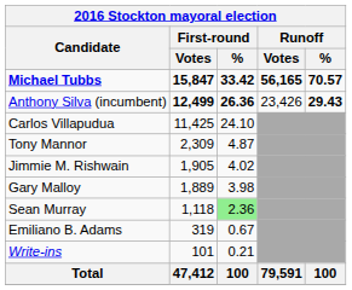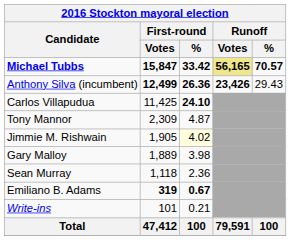Michael Tubbs | Runoff / Votes: no background -> khaki background
Anthony Silva (incumbent) | Runoff / Votes: normal -> bold
Anthony Silva (incumbent) | Runoff / %: bold -> normal
Carlos Villapudua | First-round / %: normal -> bold
Jimmie M. Rishwain | First-round / %: no background -> lightyellow background
Sean Murray | First-round / %: lightgreen background -> no background
Emiliano B. Adams | First-round / Votes: normal -> bold
Emiliano B. Adams | First-round / %: normal -> bold
